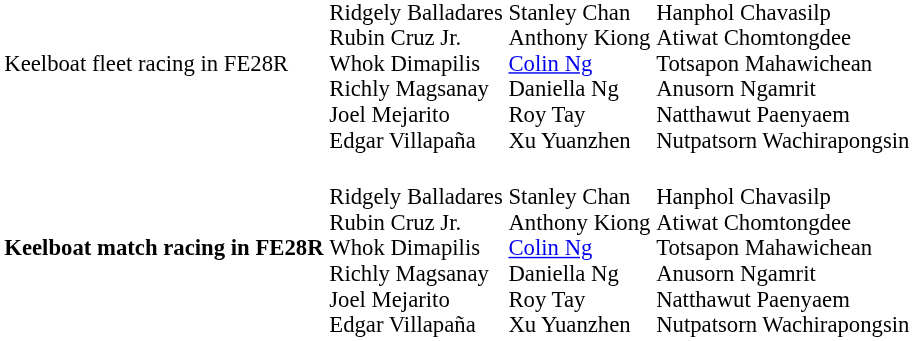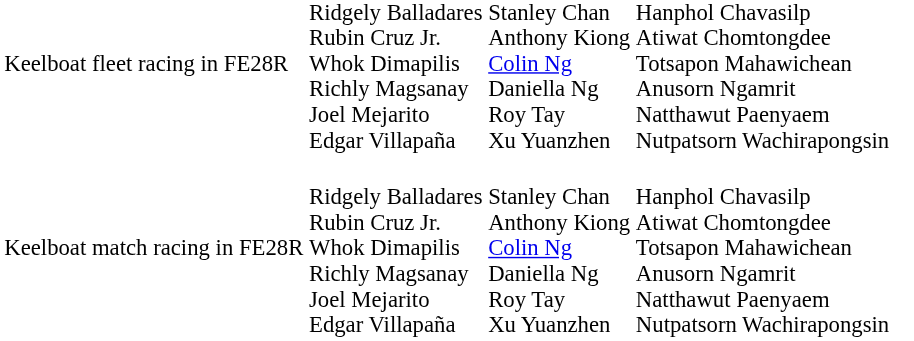Keelboat match racing in FE28R | column 1: bold -> normal
